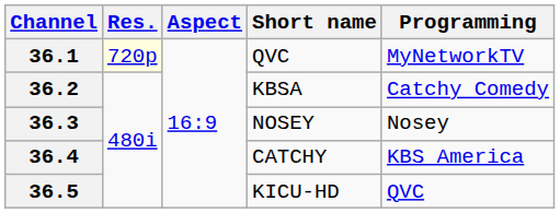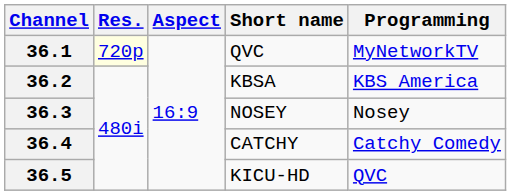36.2 | Programming: Catchy Comedy -> KBS America
36.4 | Programming: KBS America -> Catchy Comedy
